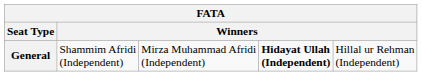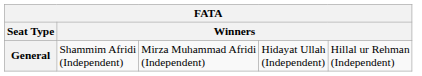General | column 4: bold -> normal
